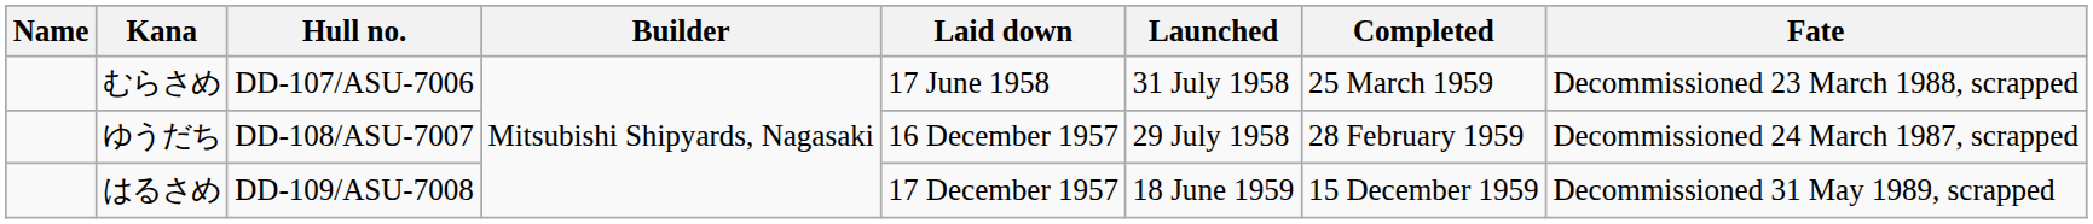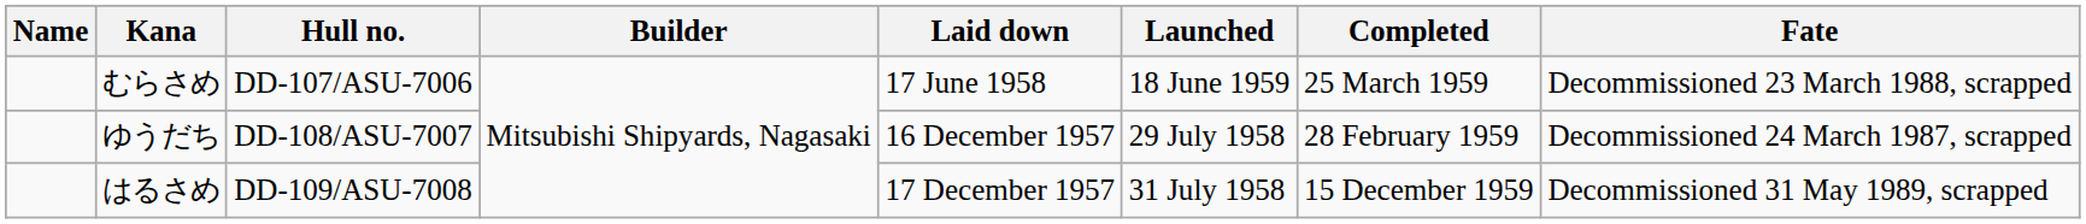むらさめ | Launched: 31 July 1958 -> 18 June 1959
はるさめ | Launched: 18 June 1959 -> 31 July 1958
